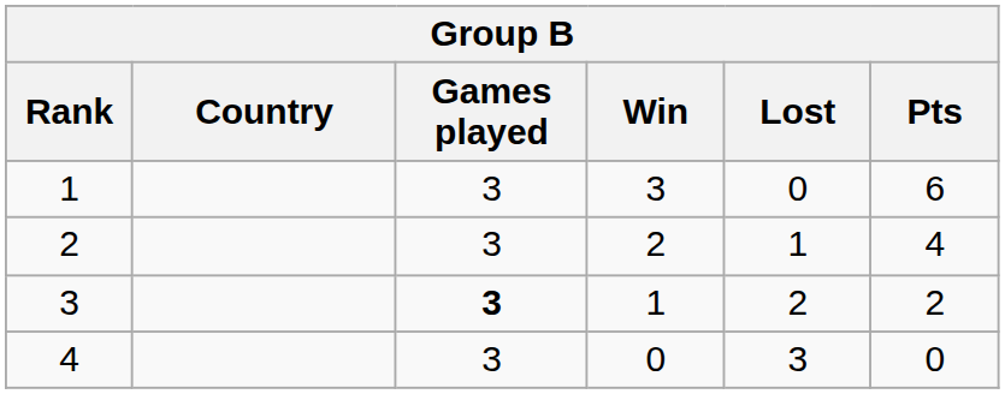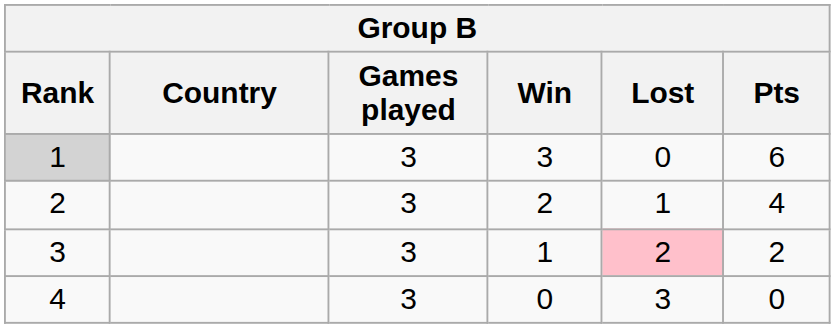row 3 | Rank: no background -> lightgrey background
row 5 | Games played: bold -> normal
row 5 | Lost: no background -> pink background
